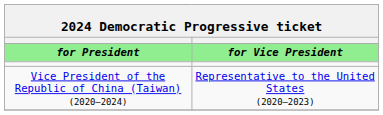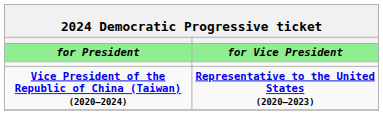Vice President of the Republic of China (Taiwan) (2020–2024) | column 1: normal -> bold
Vice President of the Republic of China (Taiwan) (2020–2024) | column 2: normal -> bold
